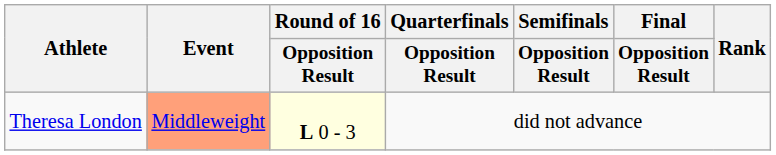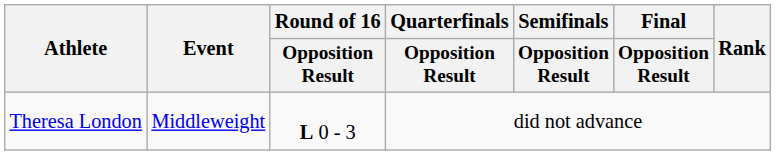Theresa London | Event: lightsalmon background -> no background
Theresa London | Round of 16 / Opposition Result: lightyellow background -> no background
